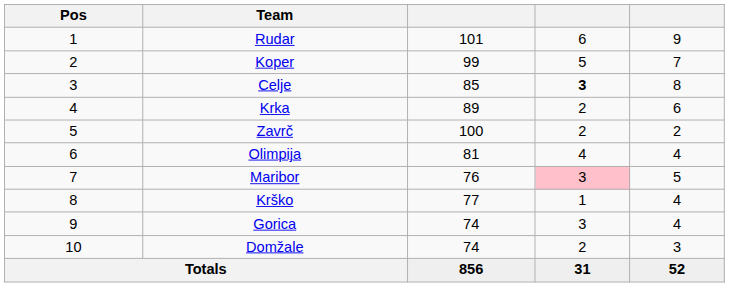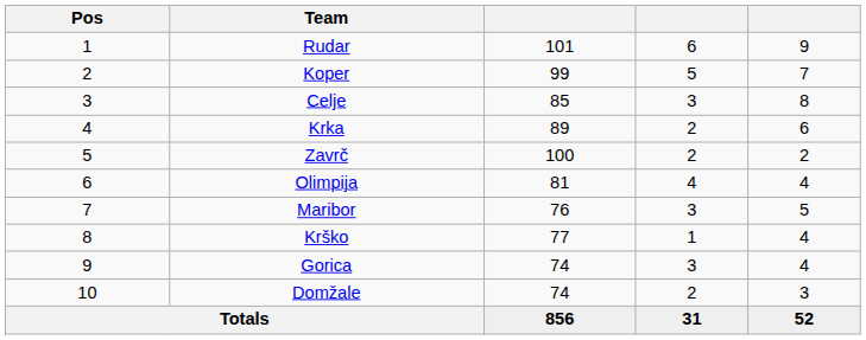Celje | column 4: bold -> normal
Maribor | column 4: pink background -> no background
